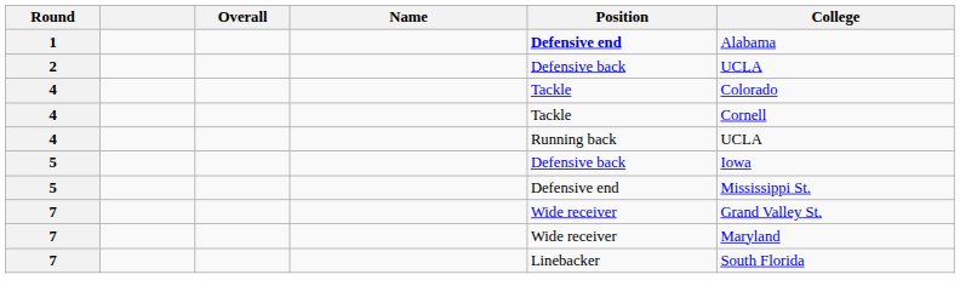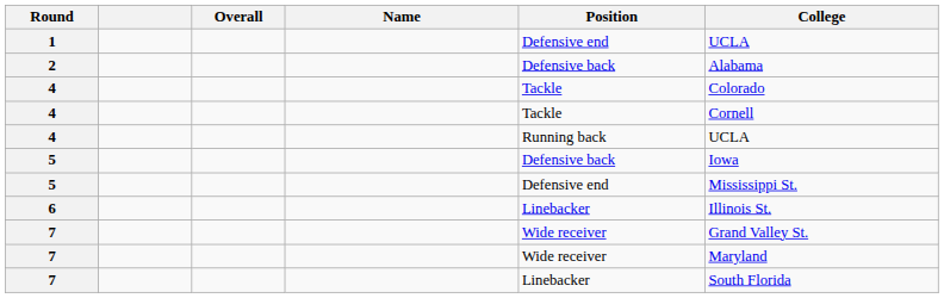1 | Position: bold -> normal
1 | College: Alabama -> UCLA
2 | College: UCLA -> Alabama
+ row: 6 | Linebacker | Illinois St.
